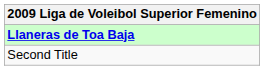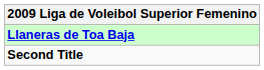row 3 | column 1: normal -> bold
